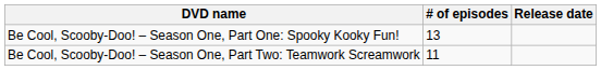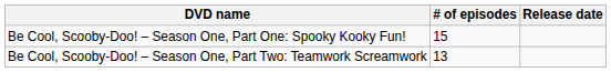row 2 | # of episodes: 13 -> 15
row 3 | # of episodes: 11 -> 13
